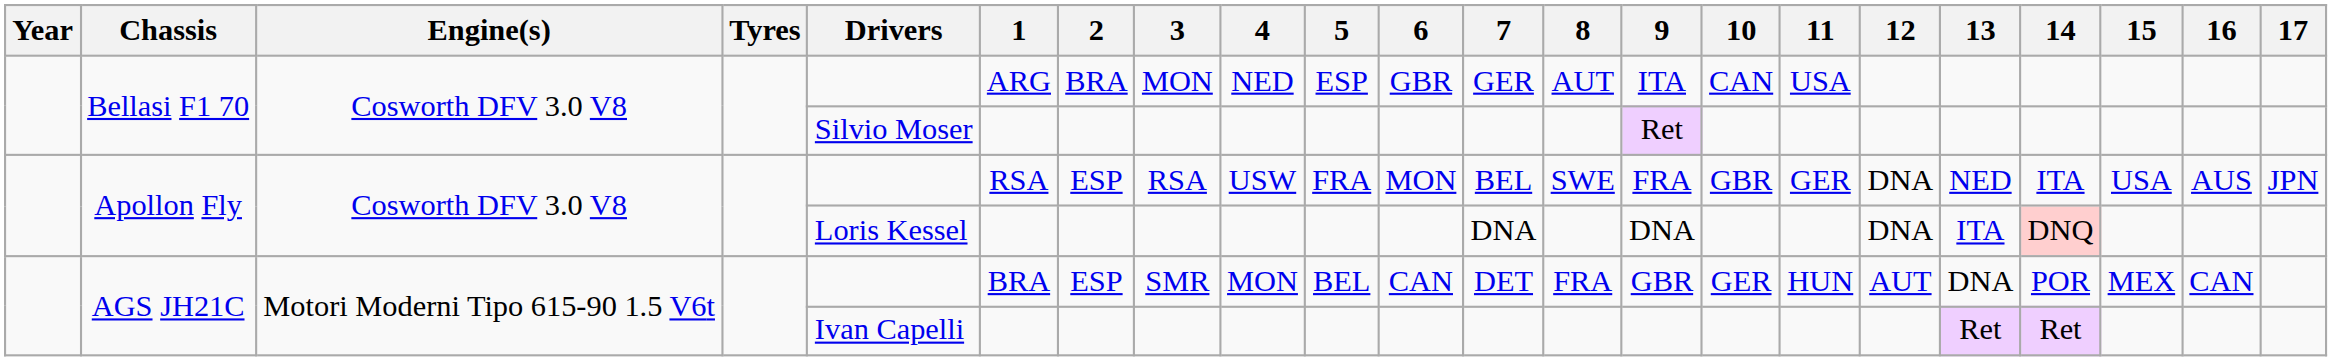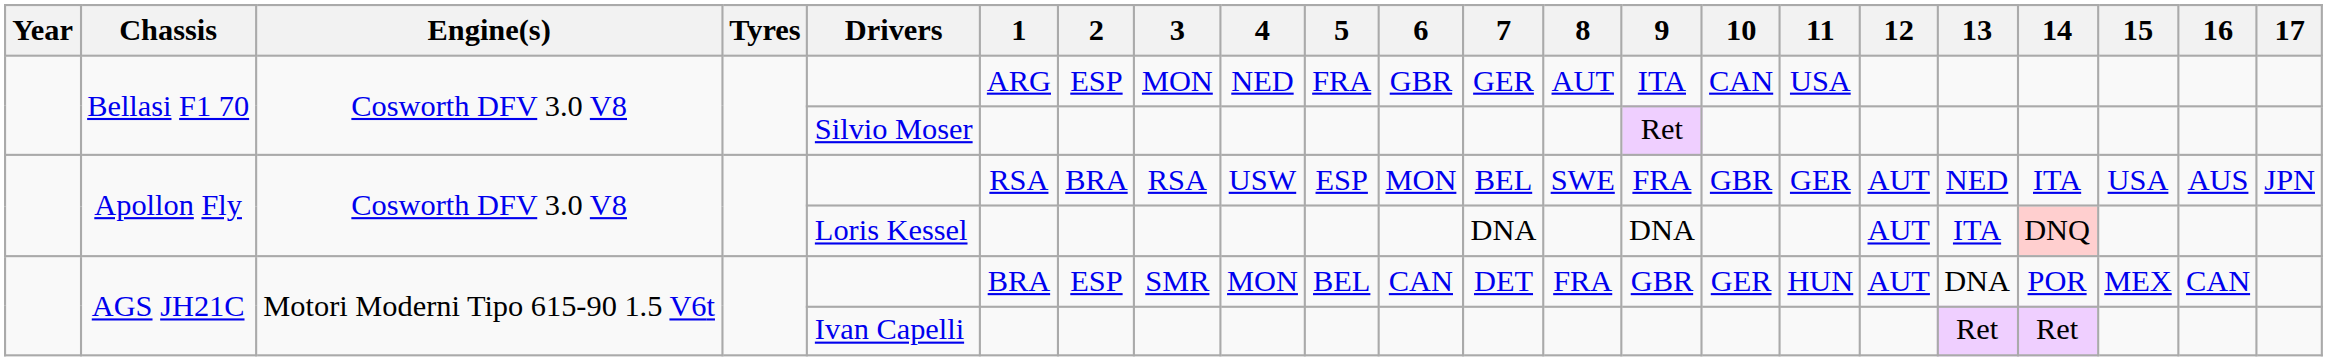row 2 | 2: BRA -> ESP
row 2 | 5: ESP -> FRA
row 4 | 2: ESP -> BRA
row 4 | 5: FRA -> ESP
row 4 | 12: DNA -> AUT
row 5 | 12: DNA -> AUT
